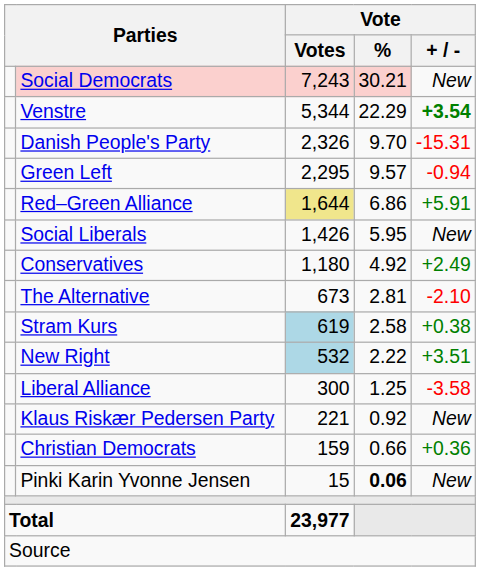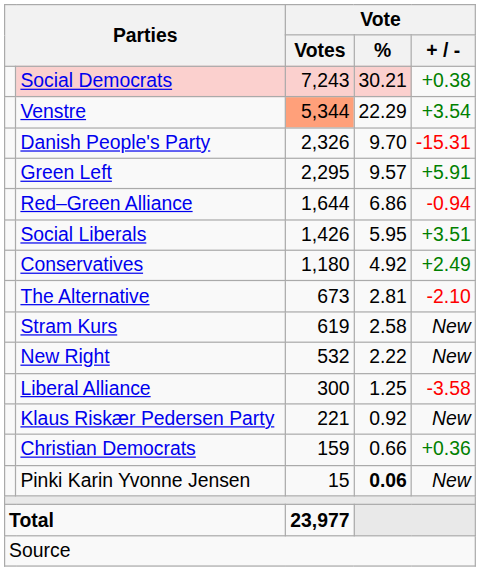Social Democrats | Vote / + / -: New -> +0.38
Venstre | Vote / Votes: no background -> lightsalmon background
Venstre | Vote / + / -: bold -> normal
Green Left | Vote / + / -: -0.94 -> +5.91
Red–Green Alliance | Vote / Votes: khaki background -> no background
Red–Green Alliance | Vote / + / -: +5.91 -> -0.94
Social Liberals | Vote / + / -: New -> +3.51
Stram Kurs | Vote / Votes: lightblue background -> no background
Stram Kurs | Vote / + / -: +0.38 -> New
New Right | Vote / Votes: lightblue background -> no background
New Right | Vote / + / -: +3.51 -> New
